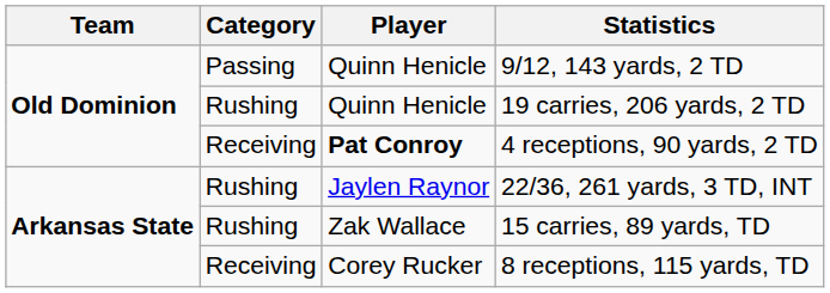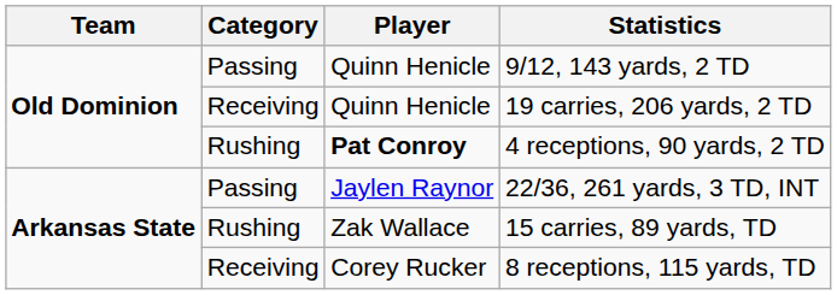19 carries, 206 yards, 2 TD | Category: Rushing -> Receiving
4 receptions, 90 yards, 2 TD | Category: Receiving -> Rushing
22/36, 261 yards, 3 TD, INT | Category: Rushing -> Passing
